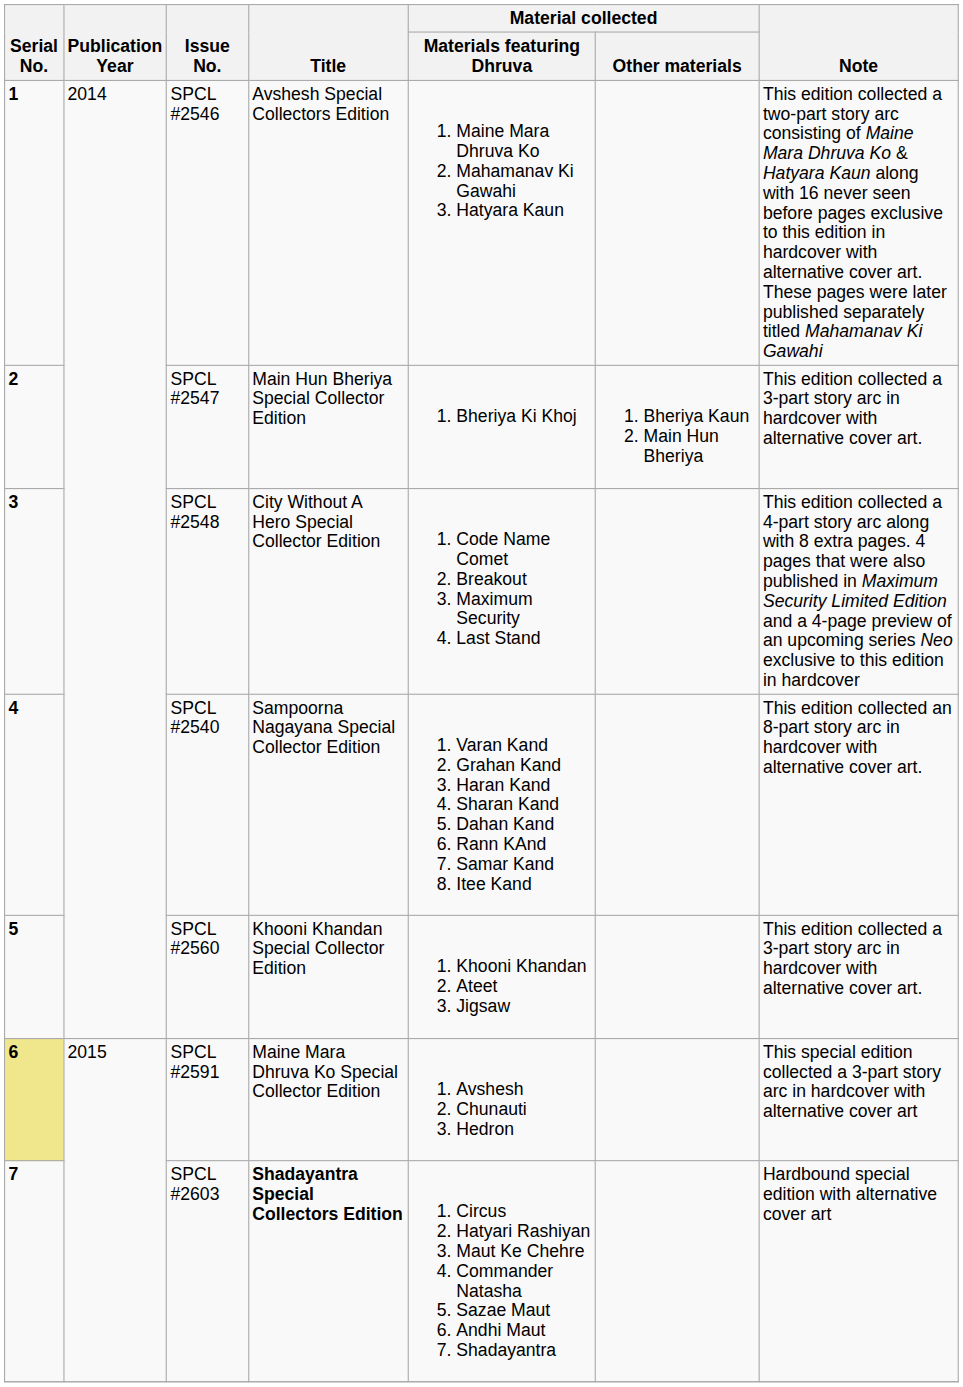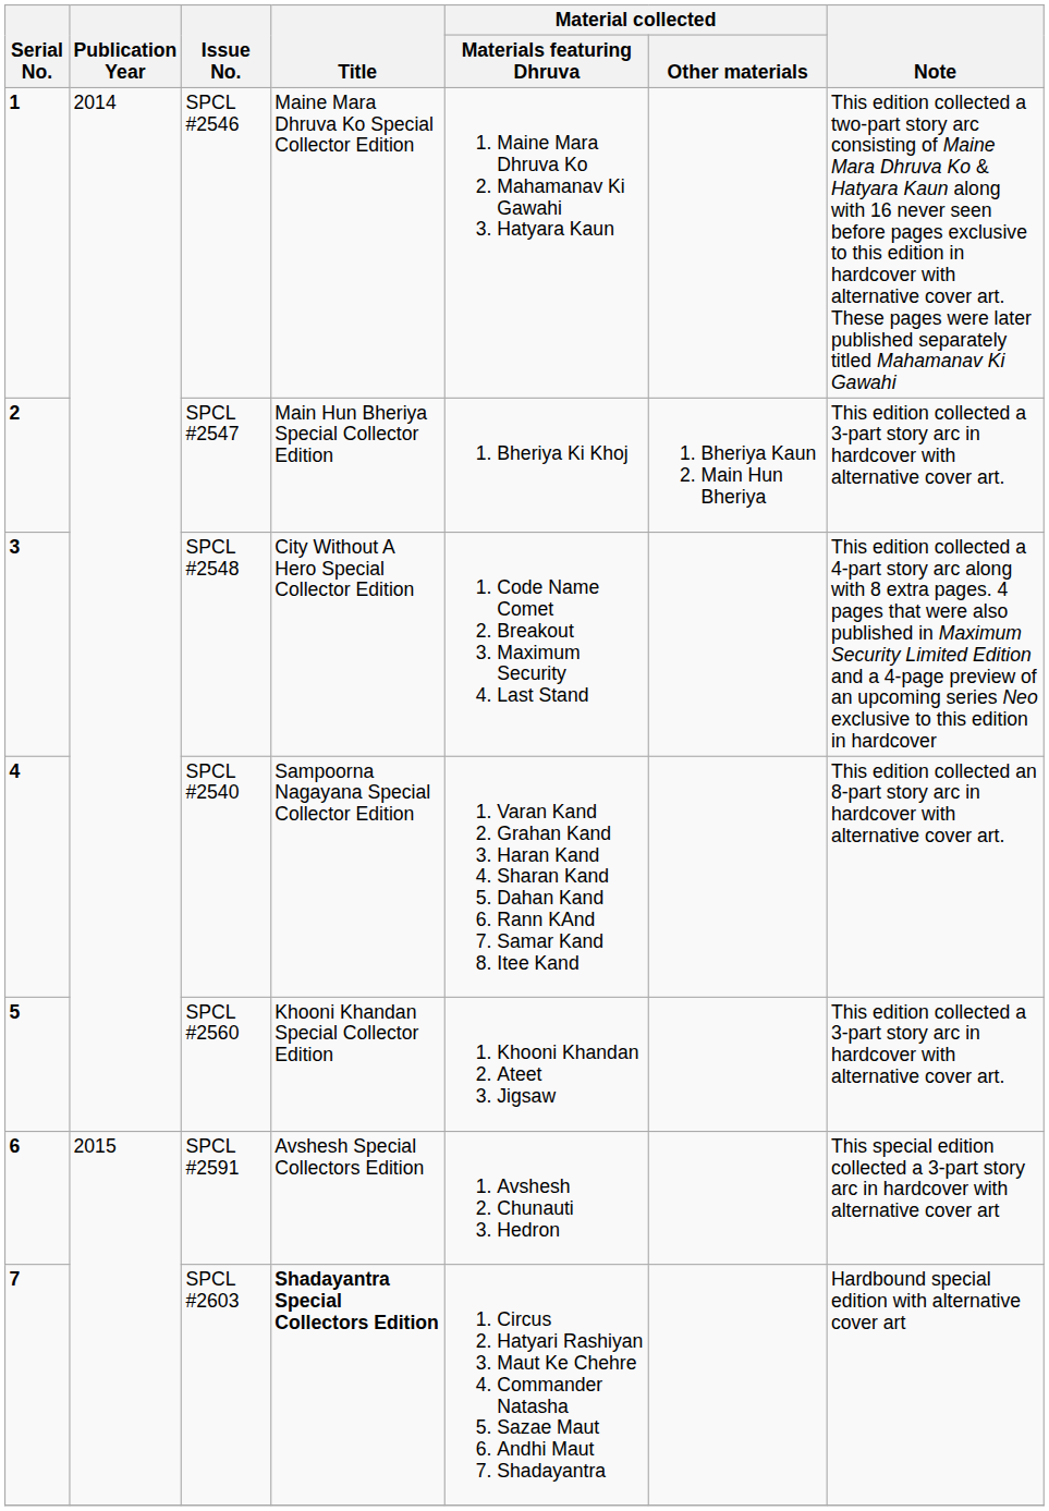SPCL #2546 | Title: Avshesh Special Collectors Edition -> Maine Mara Dhruva Ko Special Collector Edition
SPCL #2591 | Serial No.: khaki background -> no background
SPCL #2591 | Title: Maine Mara Dhruva Ko Special Collector Edition -> Avshesh Special Collectors Edition
